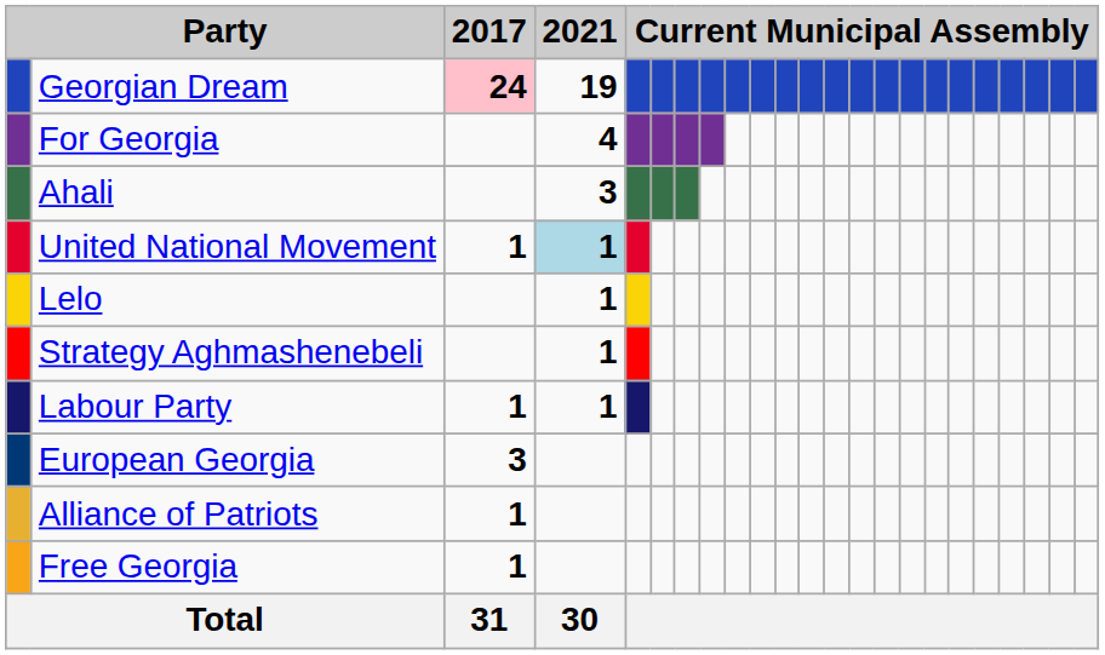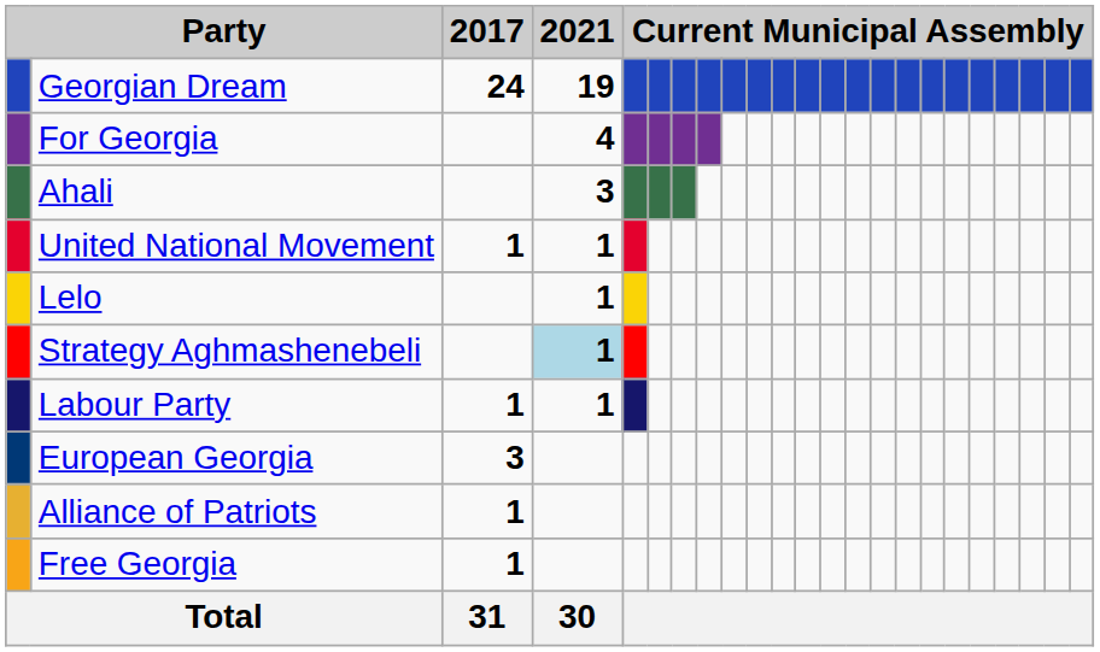Georgian Dream | 2017: pink background -> no background
United National Movement | 2021: lightblue background -> no background
Strategy Aghmashenebeli | 2021: no background -> lightblue background
